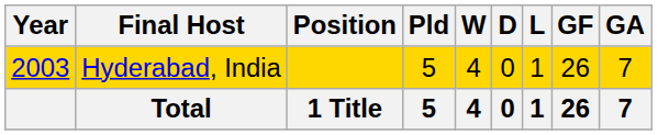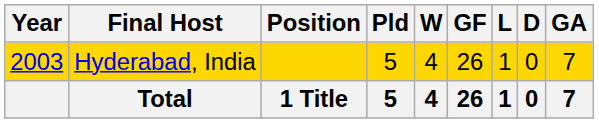columns swapped: D <-> GF
